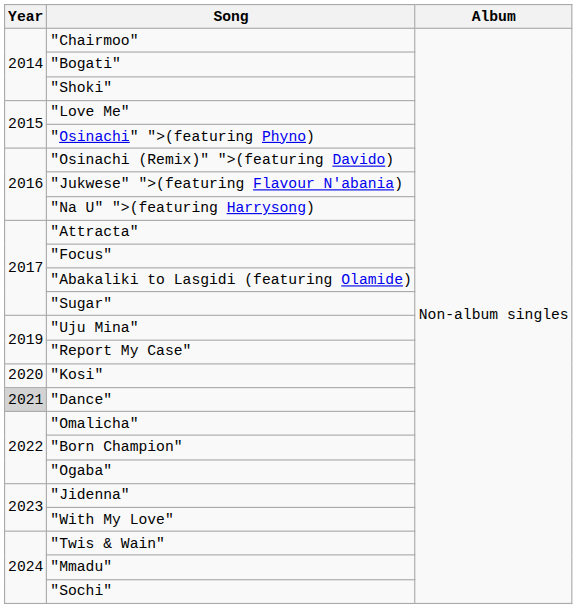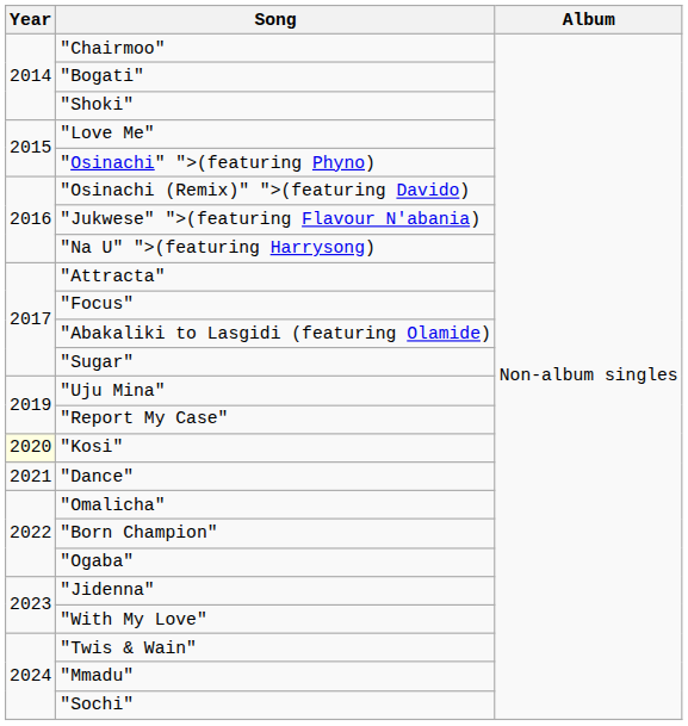"Kosi" | Year: no background -> lightyellow background
"Dance" | Year: lightgrey background -> no background
